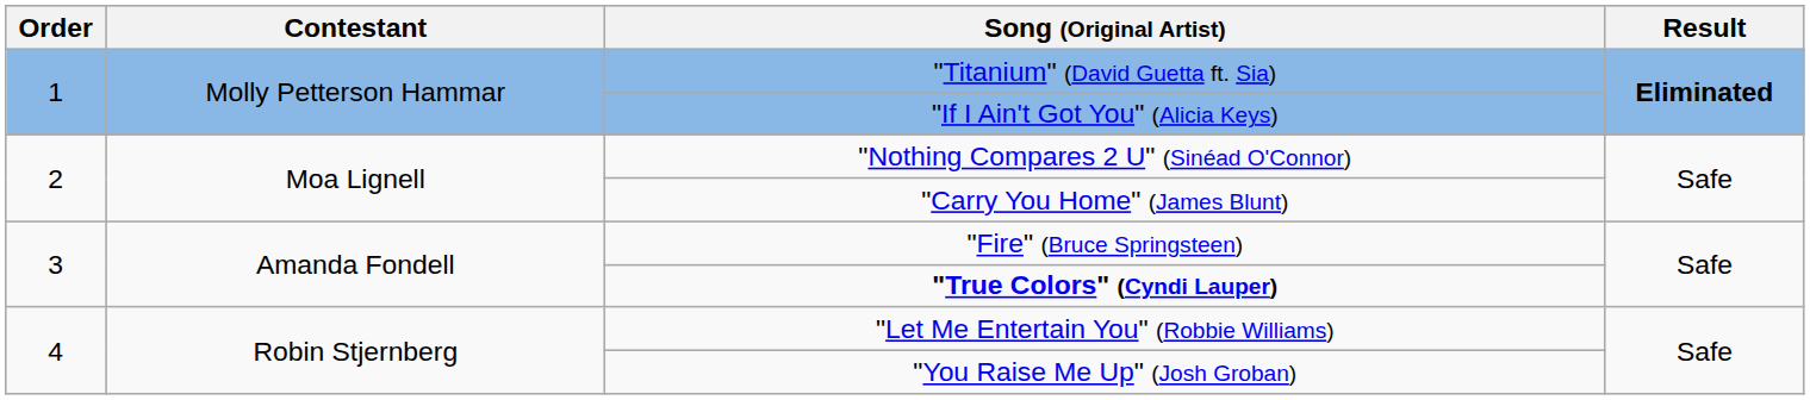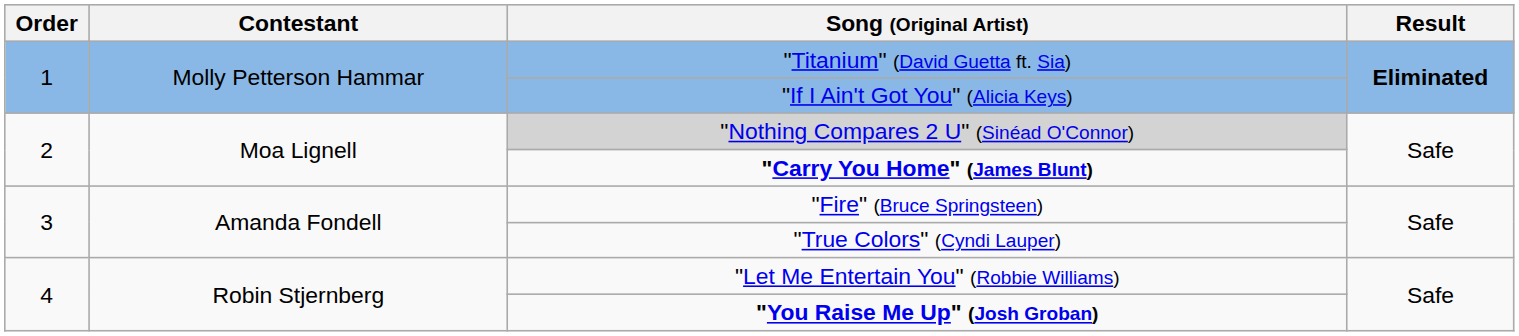"Nothing Compares 2 U" (Sinéad O'Connor) | Song (Original Artist): no background -> lightgrey background
"Carry You Home" (James Blunt) | Song (Original Artist): normal -> bold
"True Colors" (Cyndi Lauper) | Song (Original Artist): bold -> normal
"You Raise Me Up" (Josh Groban) | Song (Original Artist): normal -> bold
